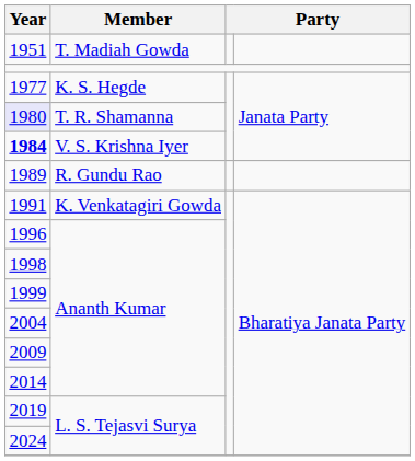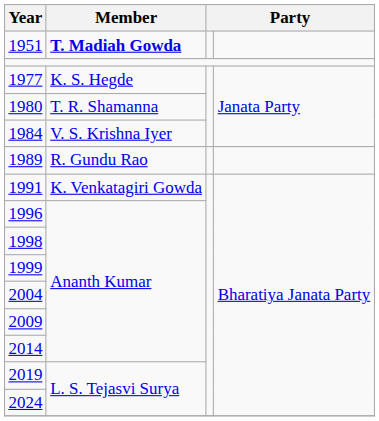1951 | Member: normal -> bold
1980 | Year: lavender background -> no background
1984 | Year: bold -> normal
